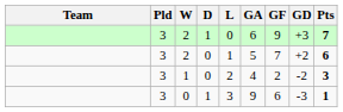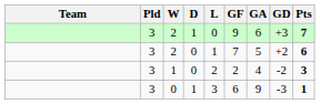columns swapped: GF <-> GA
